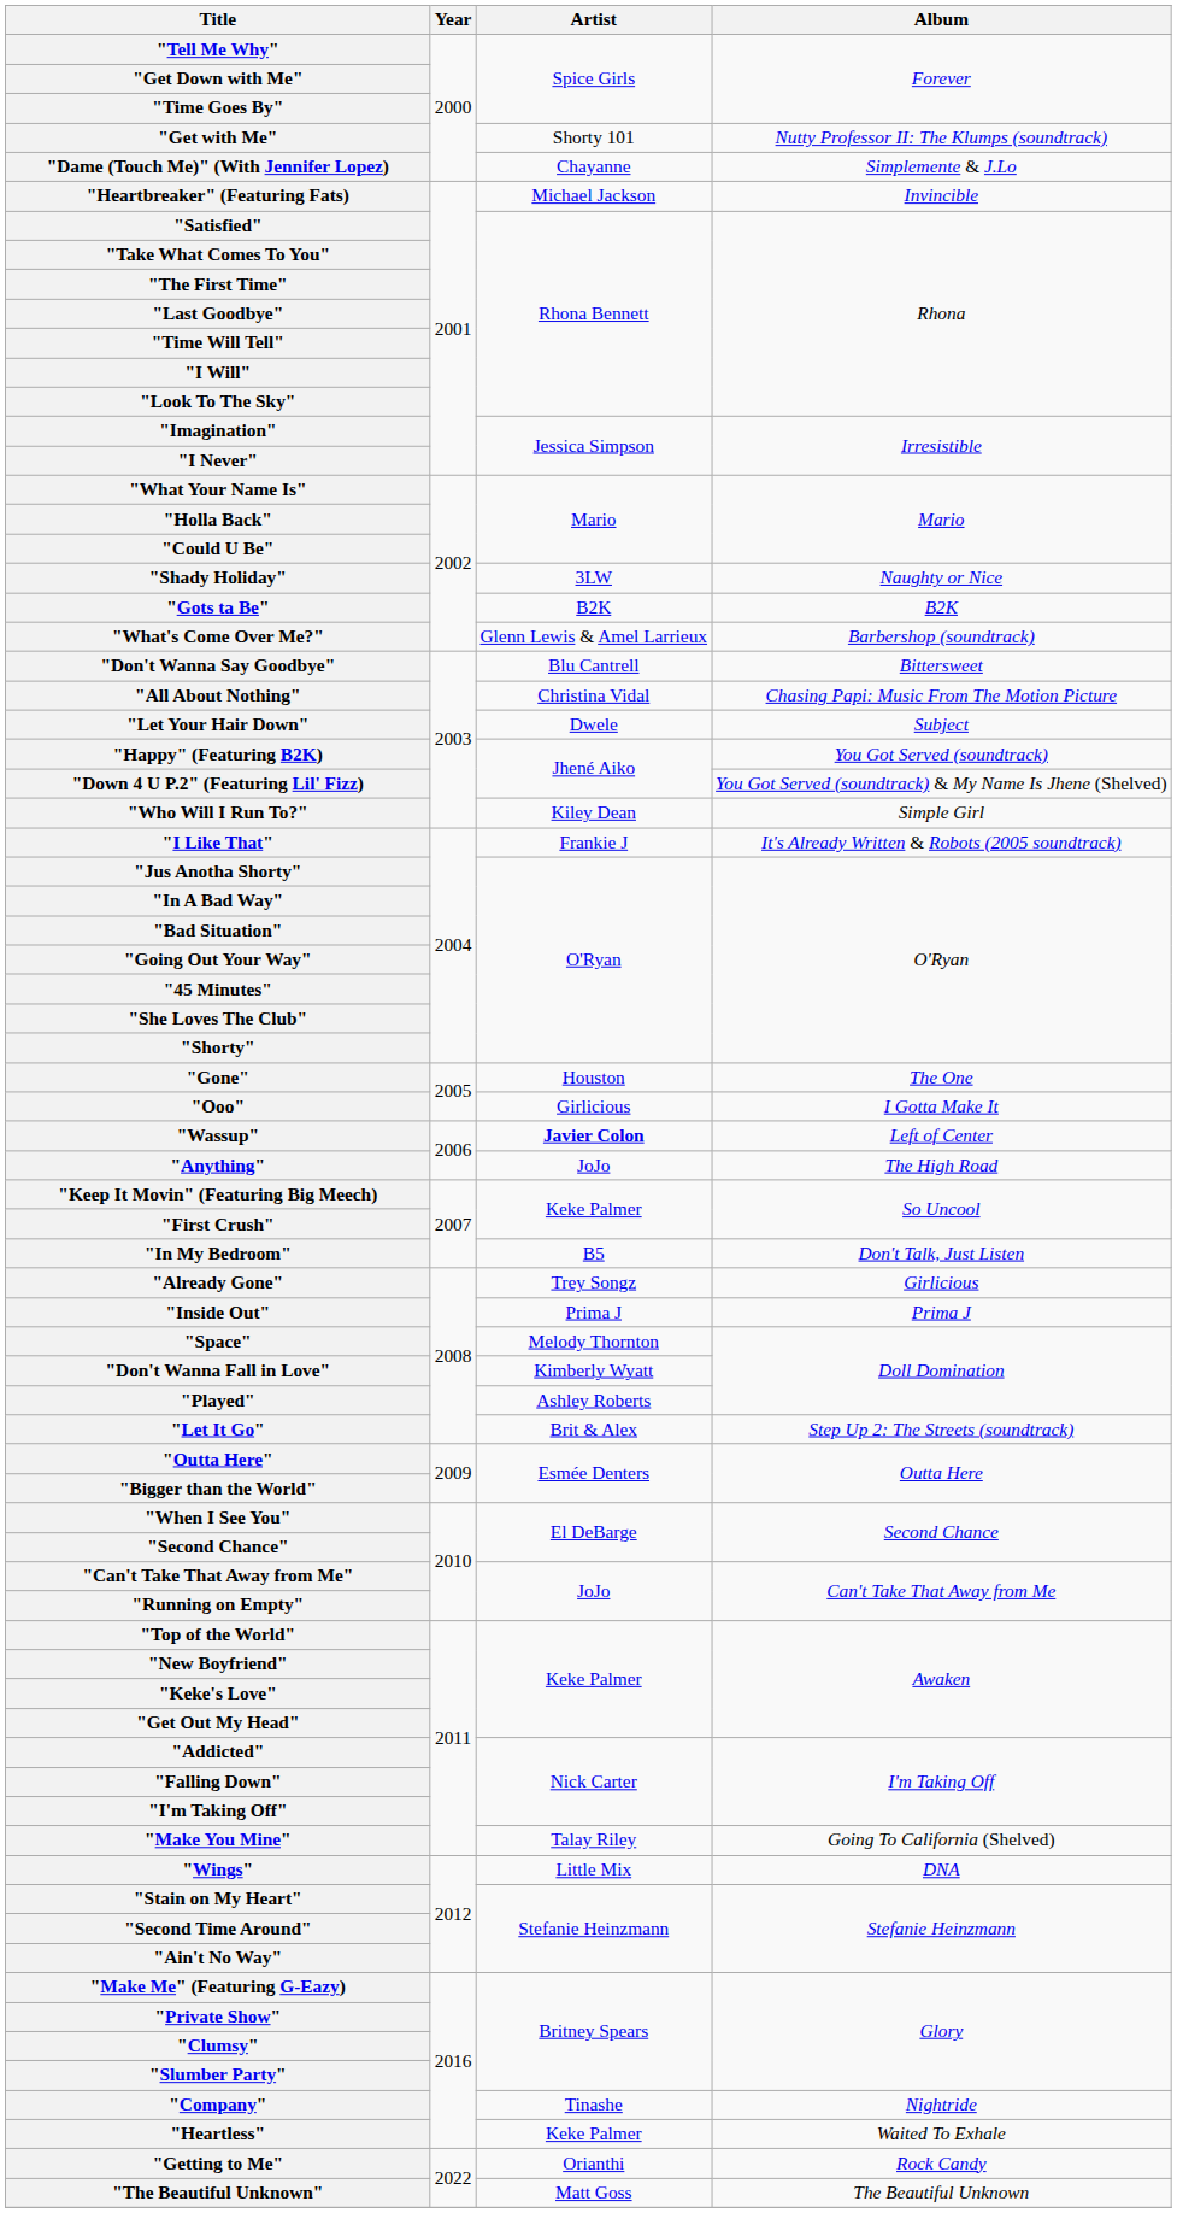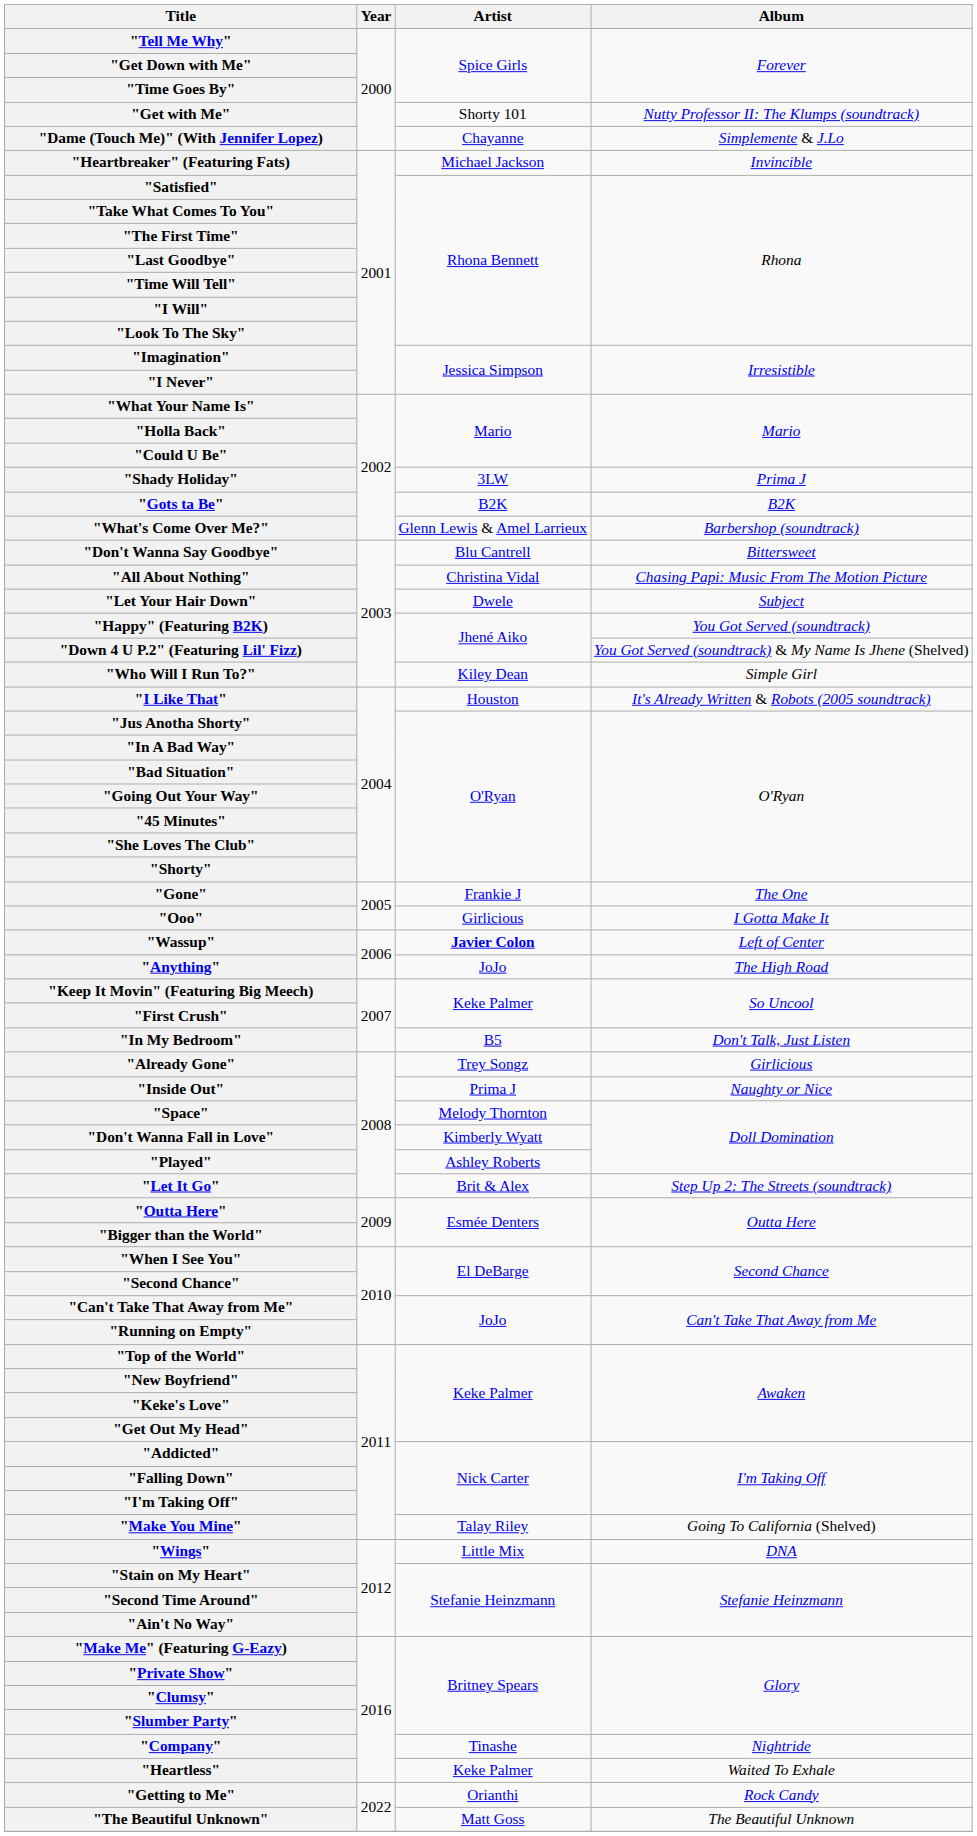"Shady Holiday" | Album: Naughty or Nice -> Prima J
"I Like That" | Artist: Frankie J -> Houston
"Gone" | Artist: Houston -> Frankie J
"Inside Out" | Album: Prima J -> Naughty or Nice
